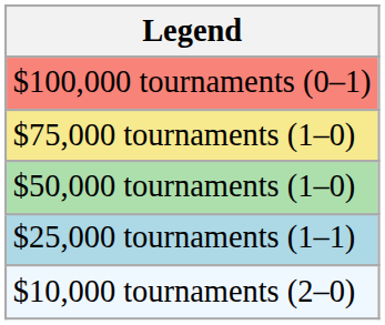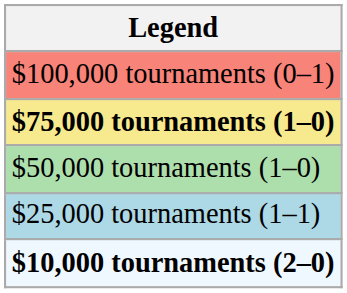row 3 | column 1: normal -> bold
row 6 | column 1: normal -> bold
